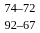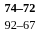74–72 | column 1: normal -> bold
